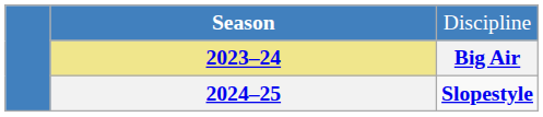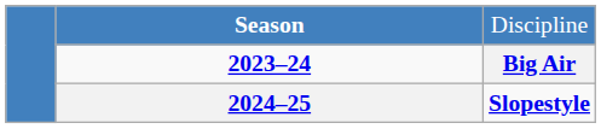Big Air | column 2: khaki background -> no background
